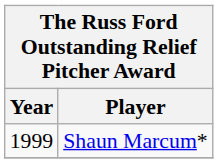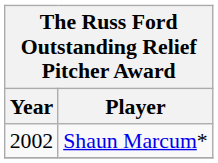Shaun Marcum* | Year: 1999 -> 2002
